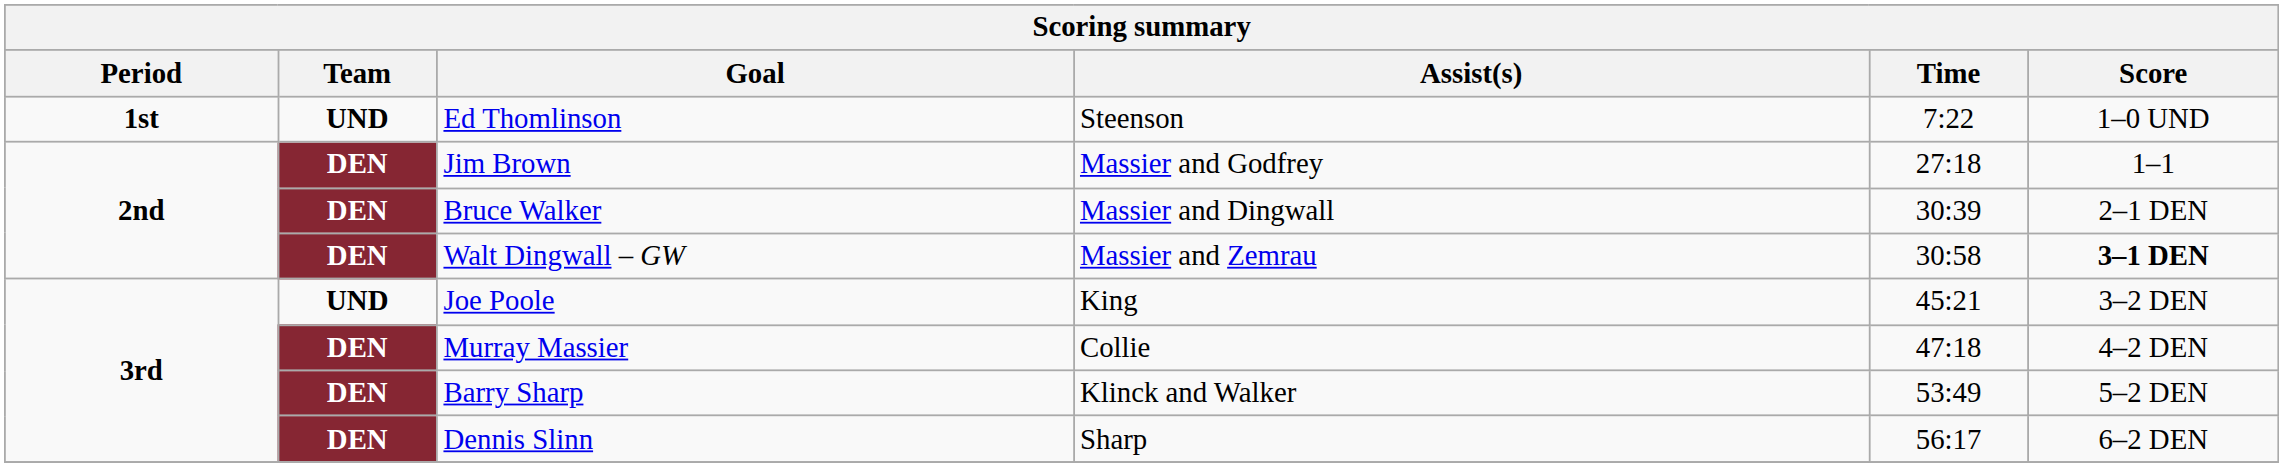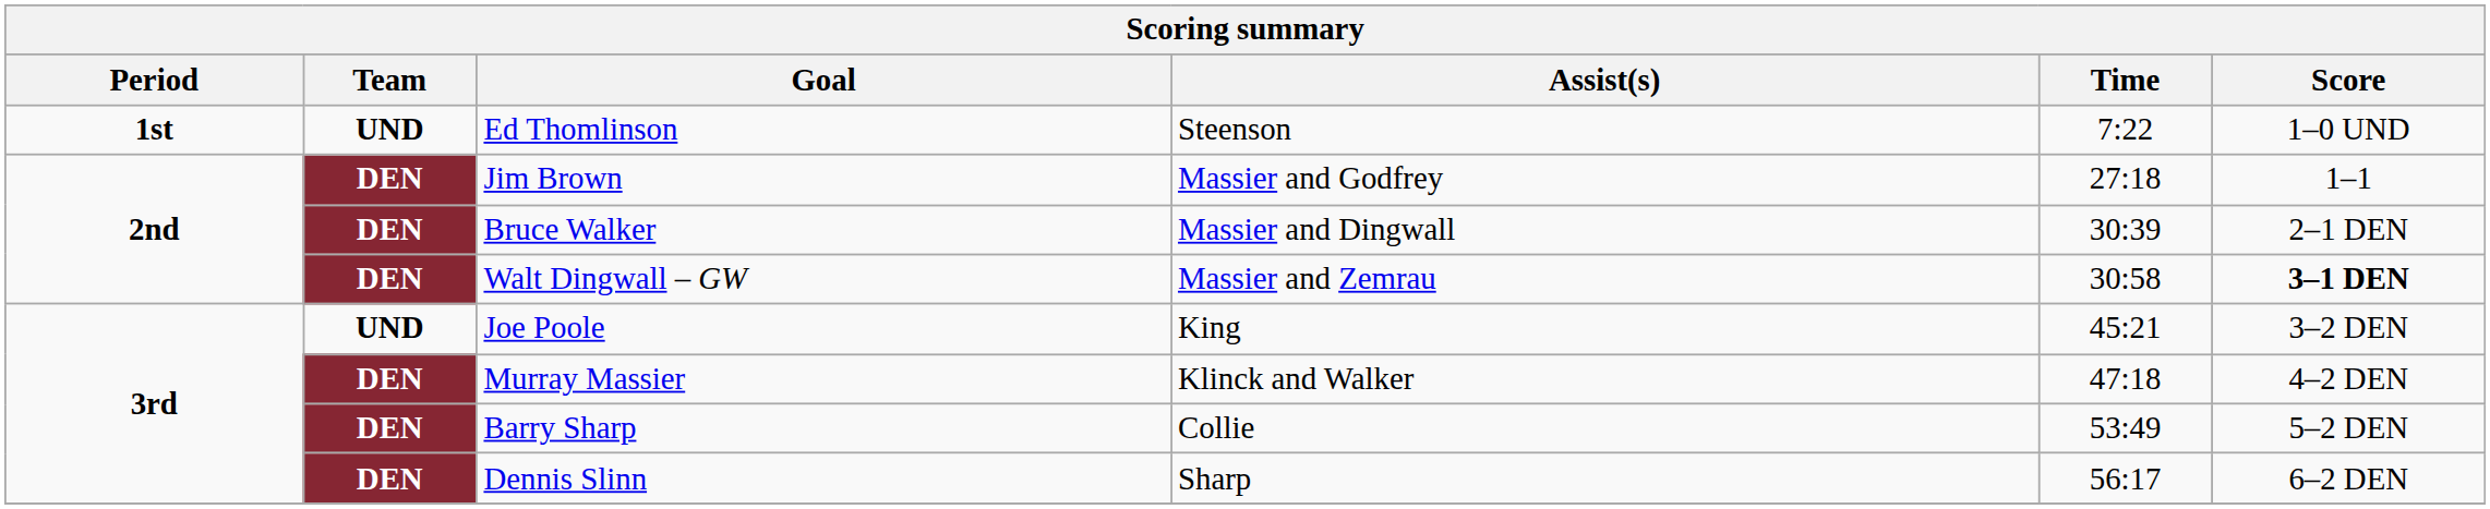Murray Massier | Assist(s): Collie -> Klinck and Walker
Barry Sharp | Assist(s): Klinck and Walker -> Collie
